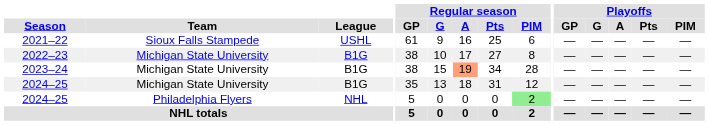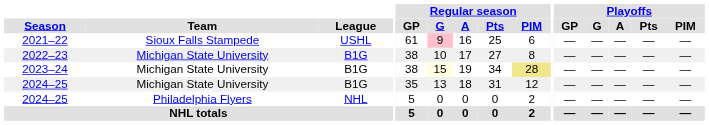2021–22 | Regular season / G: no background -> pink background
2023–24 | Regular season / G: no background -> lightyellow background
2023–24 | Regular season / A: lightsalmon background -> no background
2023–24 | Regular season / PIM: no background -> khaki background
2024–25 / Philadelphia Flyers | Regular season / PIM: lightgreen background -> no background
